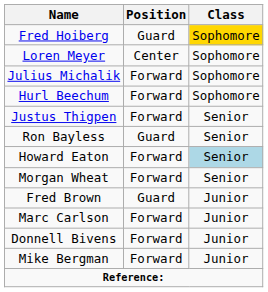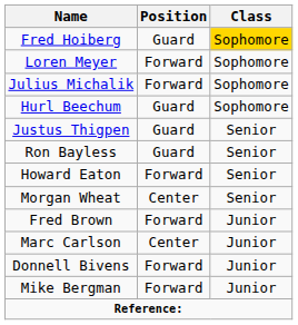Loren Meyer | Position: Center -> Forward
Hurl Beechum | Position: Forward -> Guard
Justus Thigpen | Position: Forward -> Guard
Howard Eaton | Class: lightblue background -> no background
Morgan Wheat | Position: Forward -> Center
Fred Brown | Position: Guard -> Forward
Marc Carlson | Position: Forward -> Center
